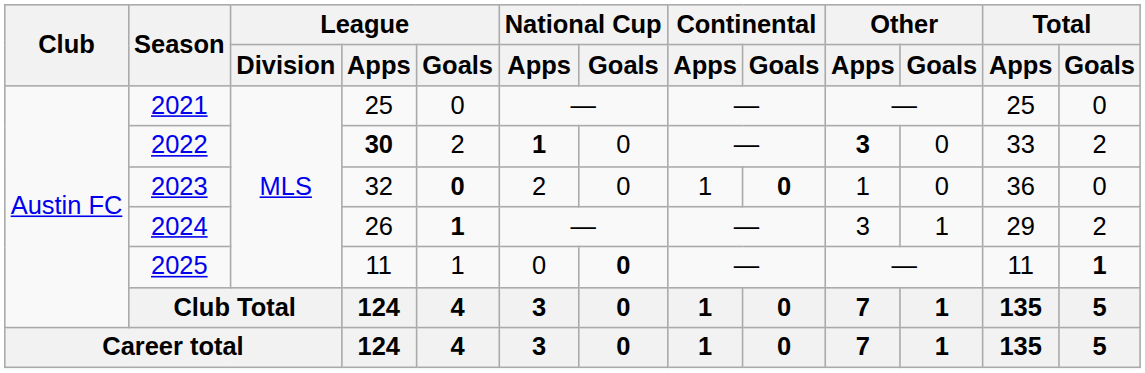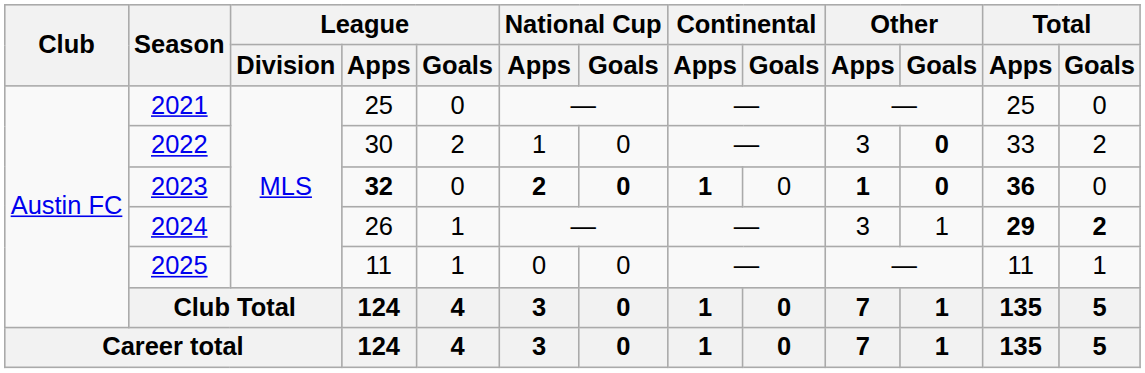2022 | League / Apps: bold -> normal
2022 | National Cup / Apps: bold -> normal
2022 | Other / Apps: bold -> normal
2022 | Other / Goals: normal -> bold
2023 | League / Apps: normal -> bold
2023 | League / Goals: bold -> normal
2023 | National Cup / Apps: normal -> bold
2023 | National Cup / Goals: normal -> bold
2023 | Continental / Apps: normal -> bold
2023 | Continental / Goals: bold -> normal
2023 | Other / Apps: normal -> bold
2023 | Other / Goals: normal -> bold
2023 | Total / Apps: normal -> bold
2024 | League / Goals: bold -> normal
2024 | Total / Apps: normal -> bold
2024 | Total / Goals: normal -> bold
2025 | National Cup / Goals: bold -> normal
2025 | Total / Goals: bold -> normal
